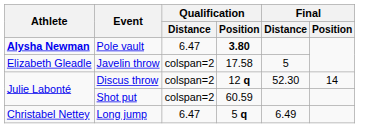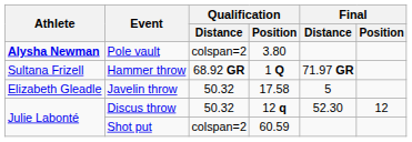Pole vault | Qualification / Distance: 6.47 -> colspan=2
Pole vault | Qualification / Position: bold -> normal
+ row: Sultana Frizell | Hammer throw | 68.92 GR | 1 Q | 71.97 GR
Javelin throw | Qualification / Distance: colspan=2 -> 50.32
Discus throw | Qualification / Distance: colspan=2 -> 50.32
Discus throw | Final / Position: 14 -> 12
- row: Christabel Nettey | Long jump | 6.47 | 5 q | 6.49
